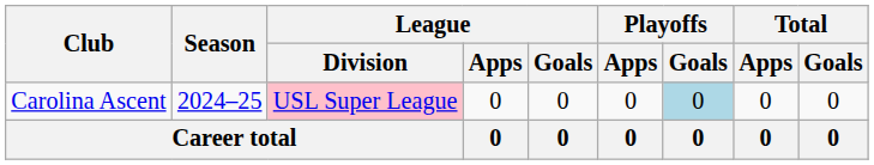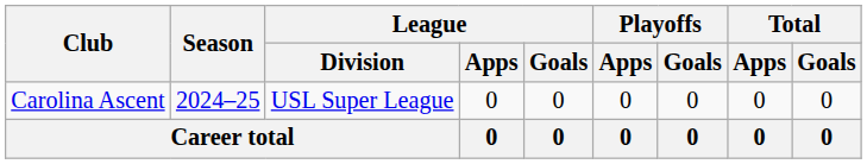Carolina Ascent | League / Division: pink background -> no background
Carolina Ascent | Playoffs / Goals: lightblue background -> no background
